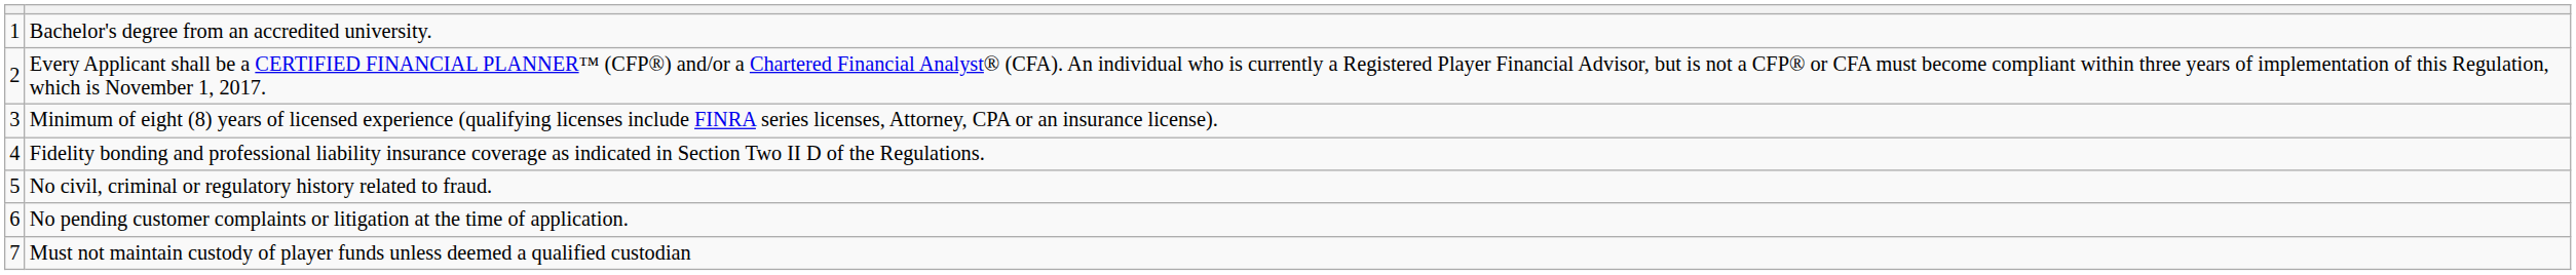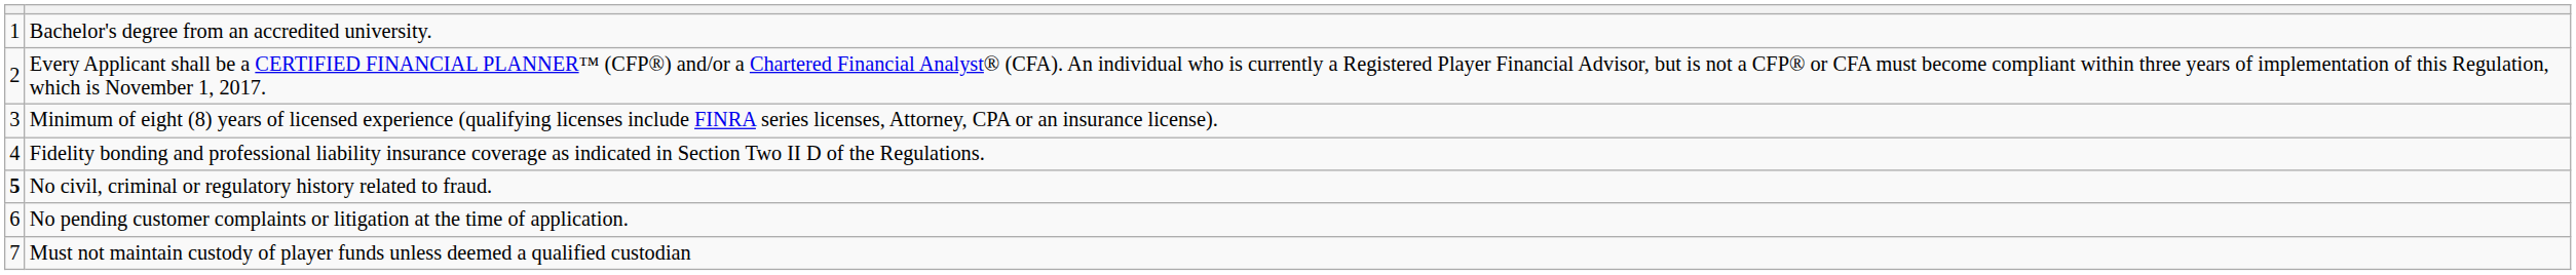No civil, criminal or regulatory history related to fraud. | column 1: normal -> bold
